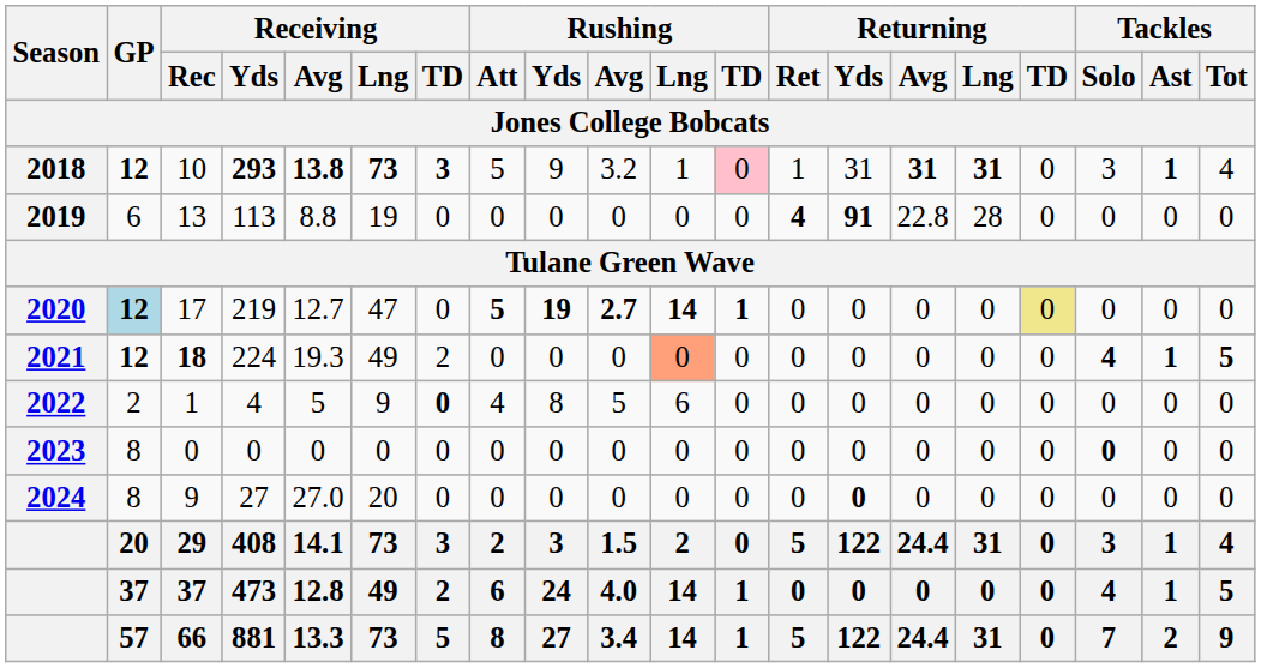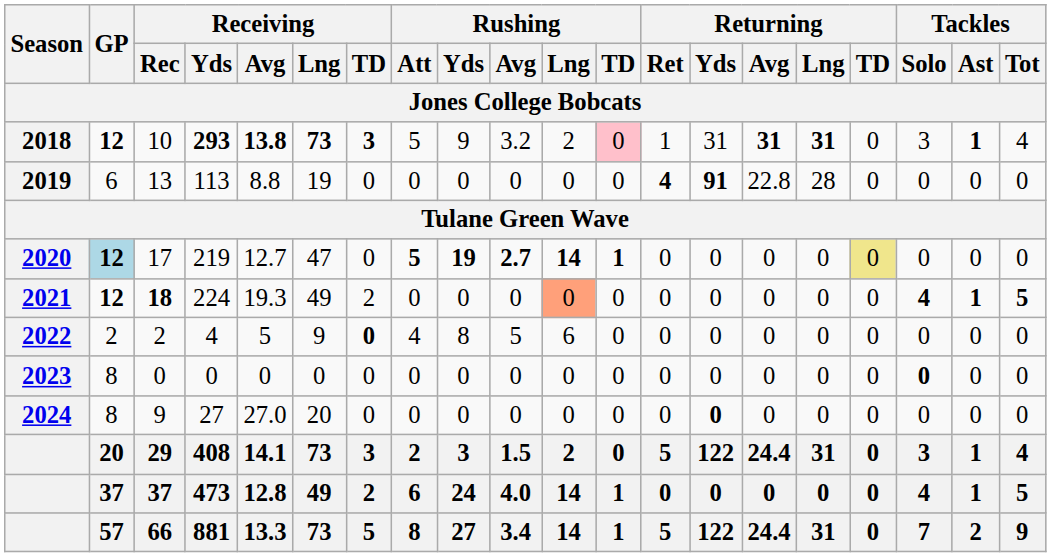2018 | Rushing / Lng: 1 -> 2
2022 | Receiving / Rec: 1 -> 2
